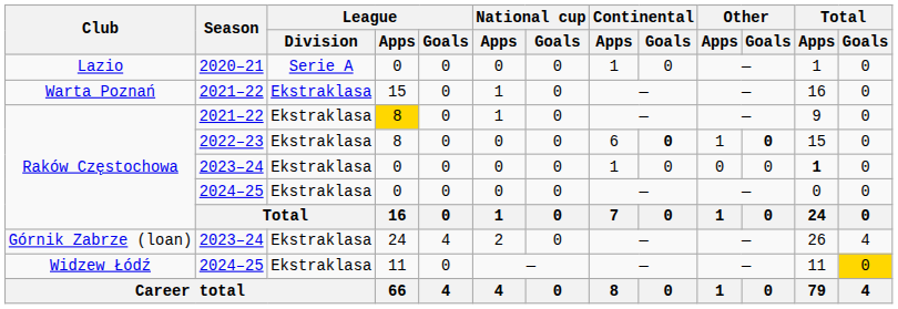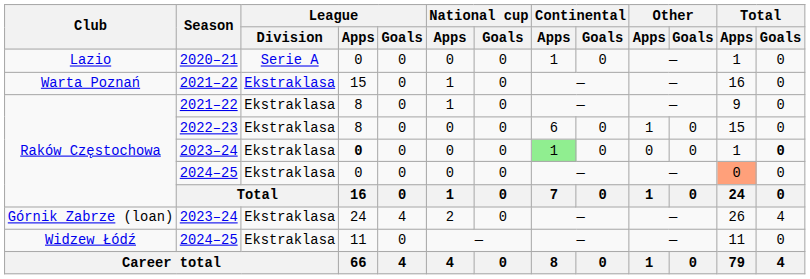Raków Częstochowa / 2021–22 | League / Apps: gold background -> no background
Raków Częstochowa / 2022–23 | Continental / Goals: bold -> normal
Raków Częstochowa / 2022–23 | Other / Goals: bold -> normal
Raków Częstochowa / 2023–24 | League / Apps: normal -> bold
Raków Częstochowa / 2023–24 | Continental / Apps: no background -> lightgreen background
Raków Częstochowa / 2023–24 | Total / Apps: bold -> normal
Raków Częstochowa / 2023–24 | Total / Goals: normal -> bold
Raków Częstochowa / 2024–25 | Total / Apps: no background -> lightsalmon background
Widzew Łódź | Total / Goals: gold background -> no background
